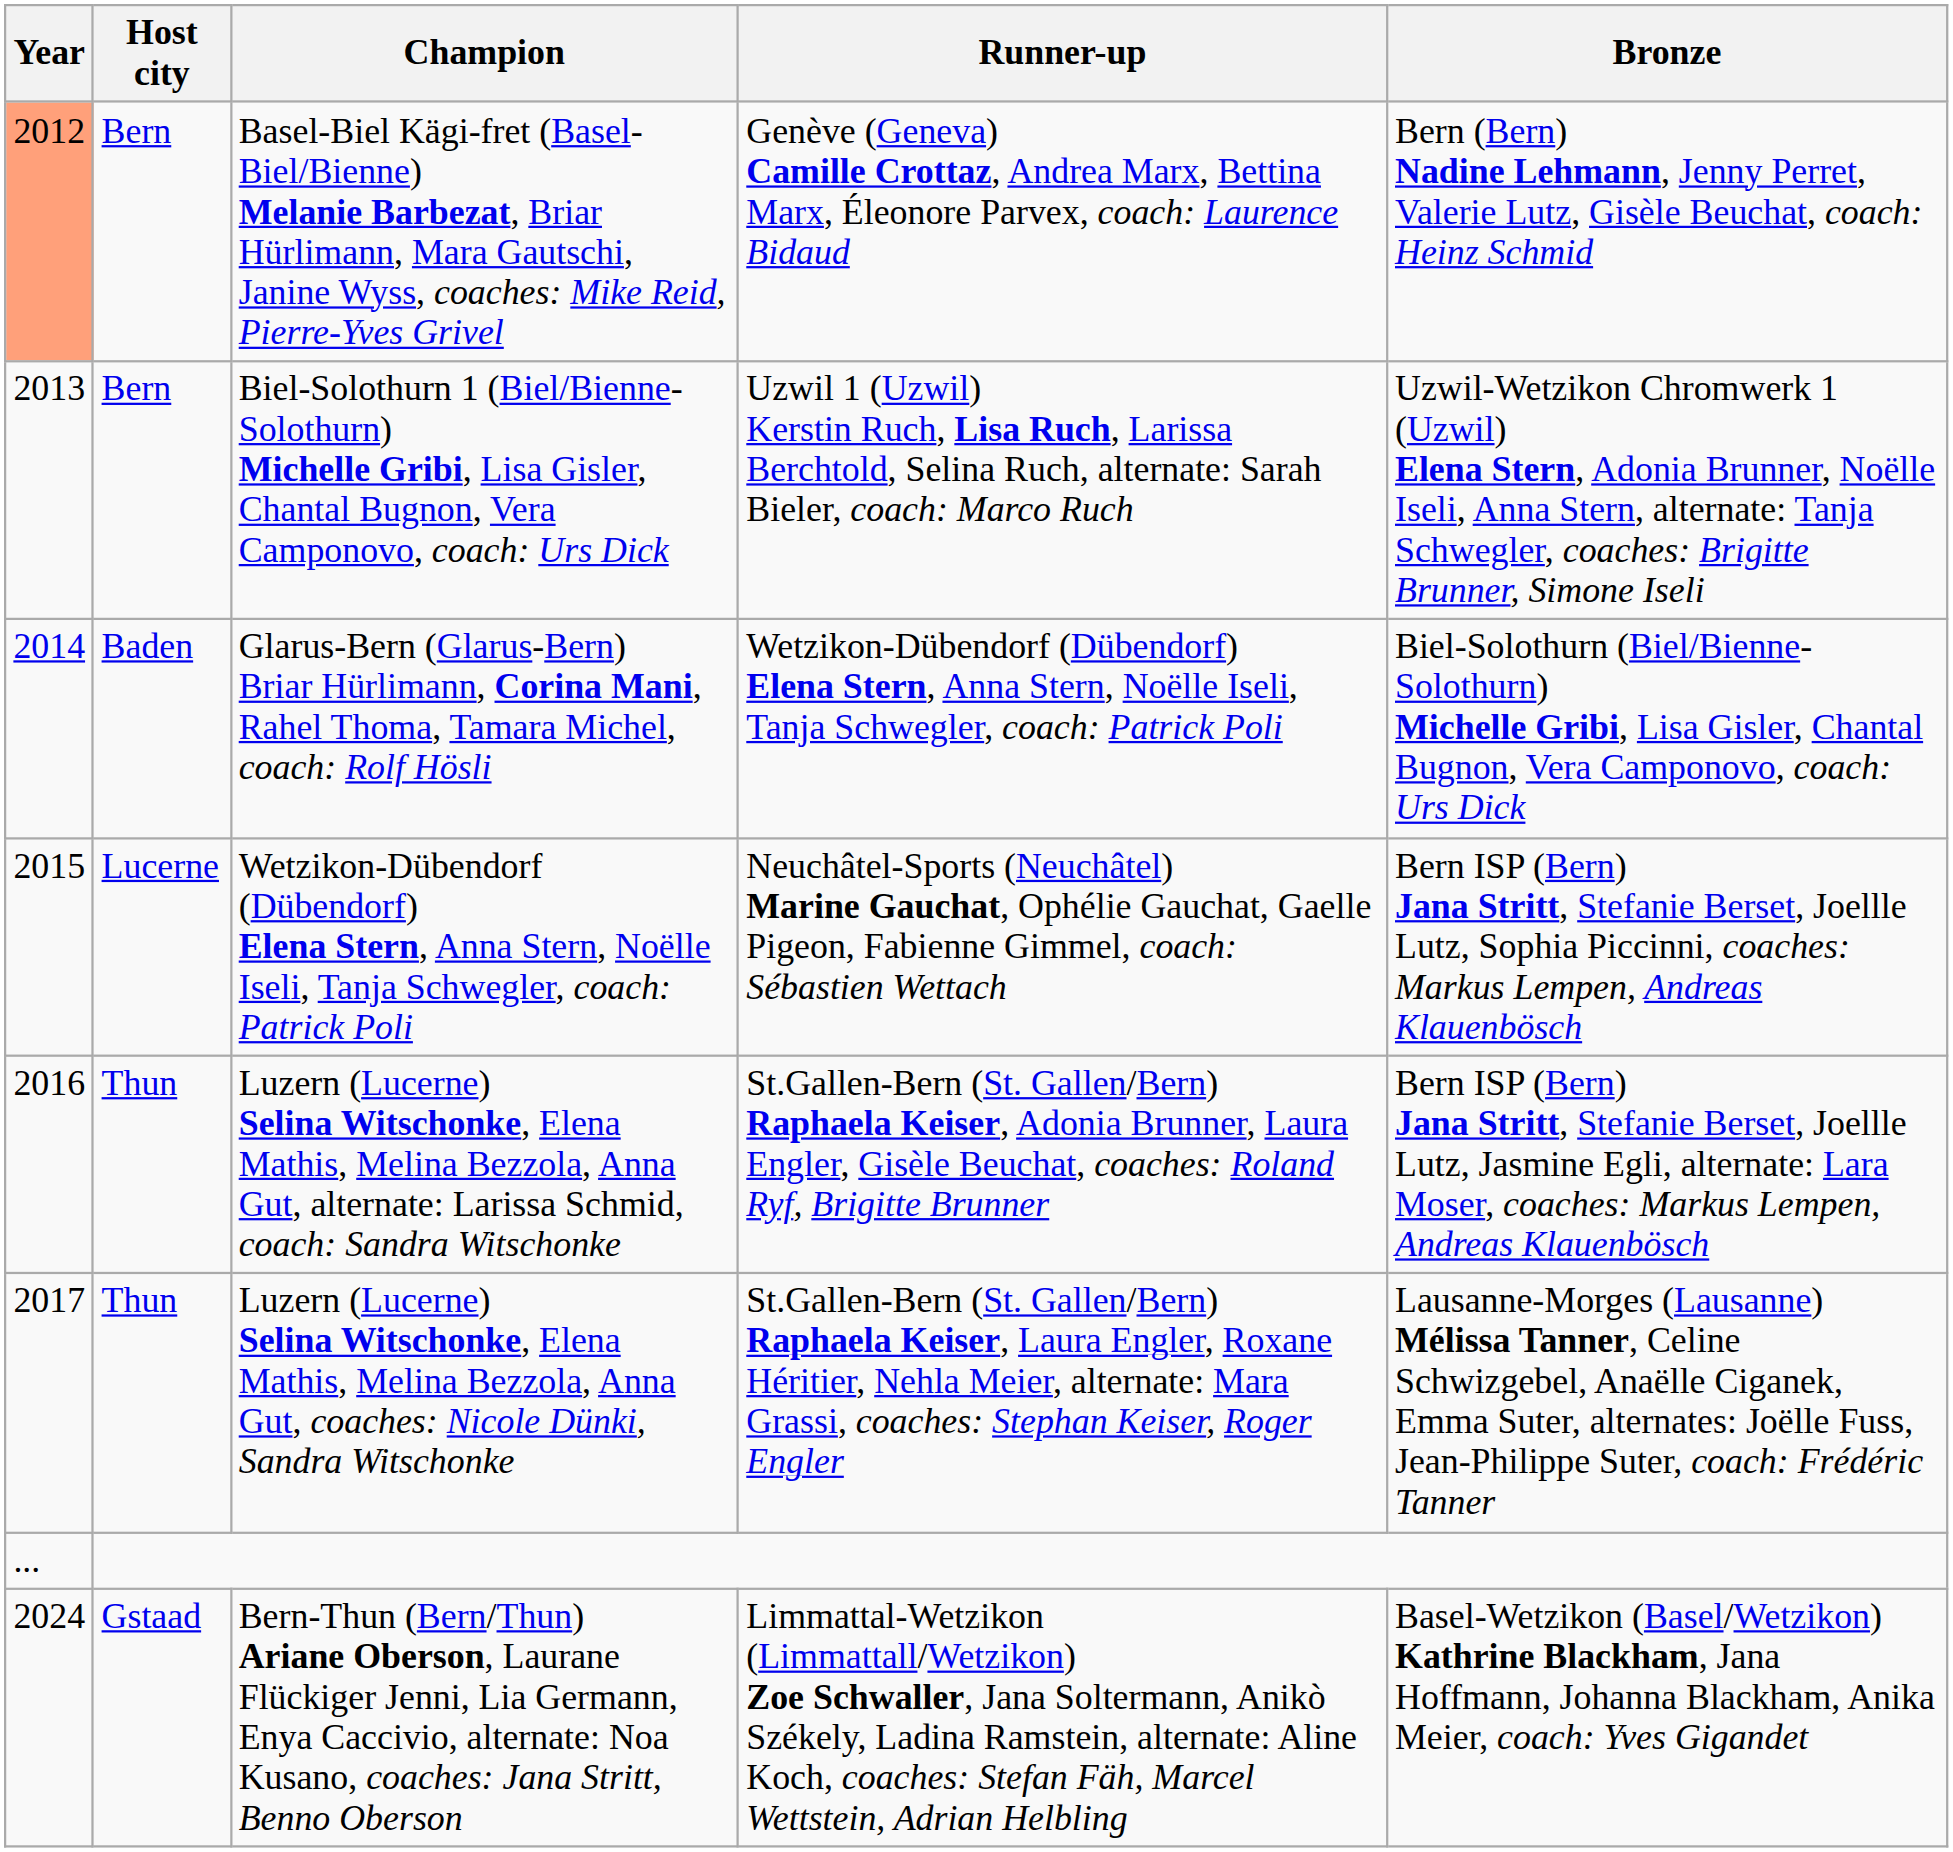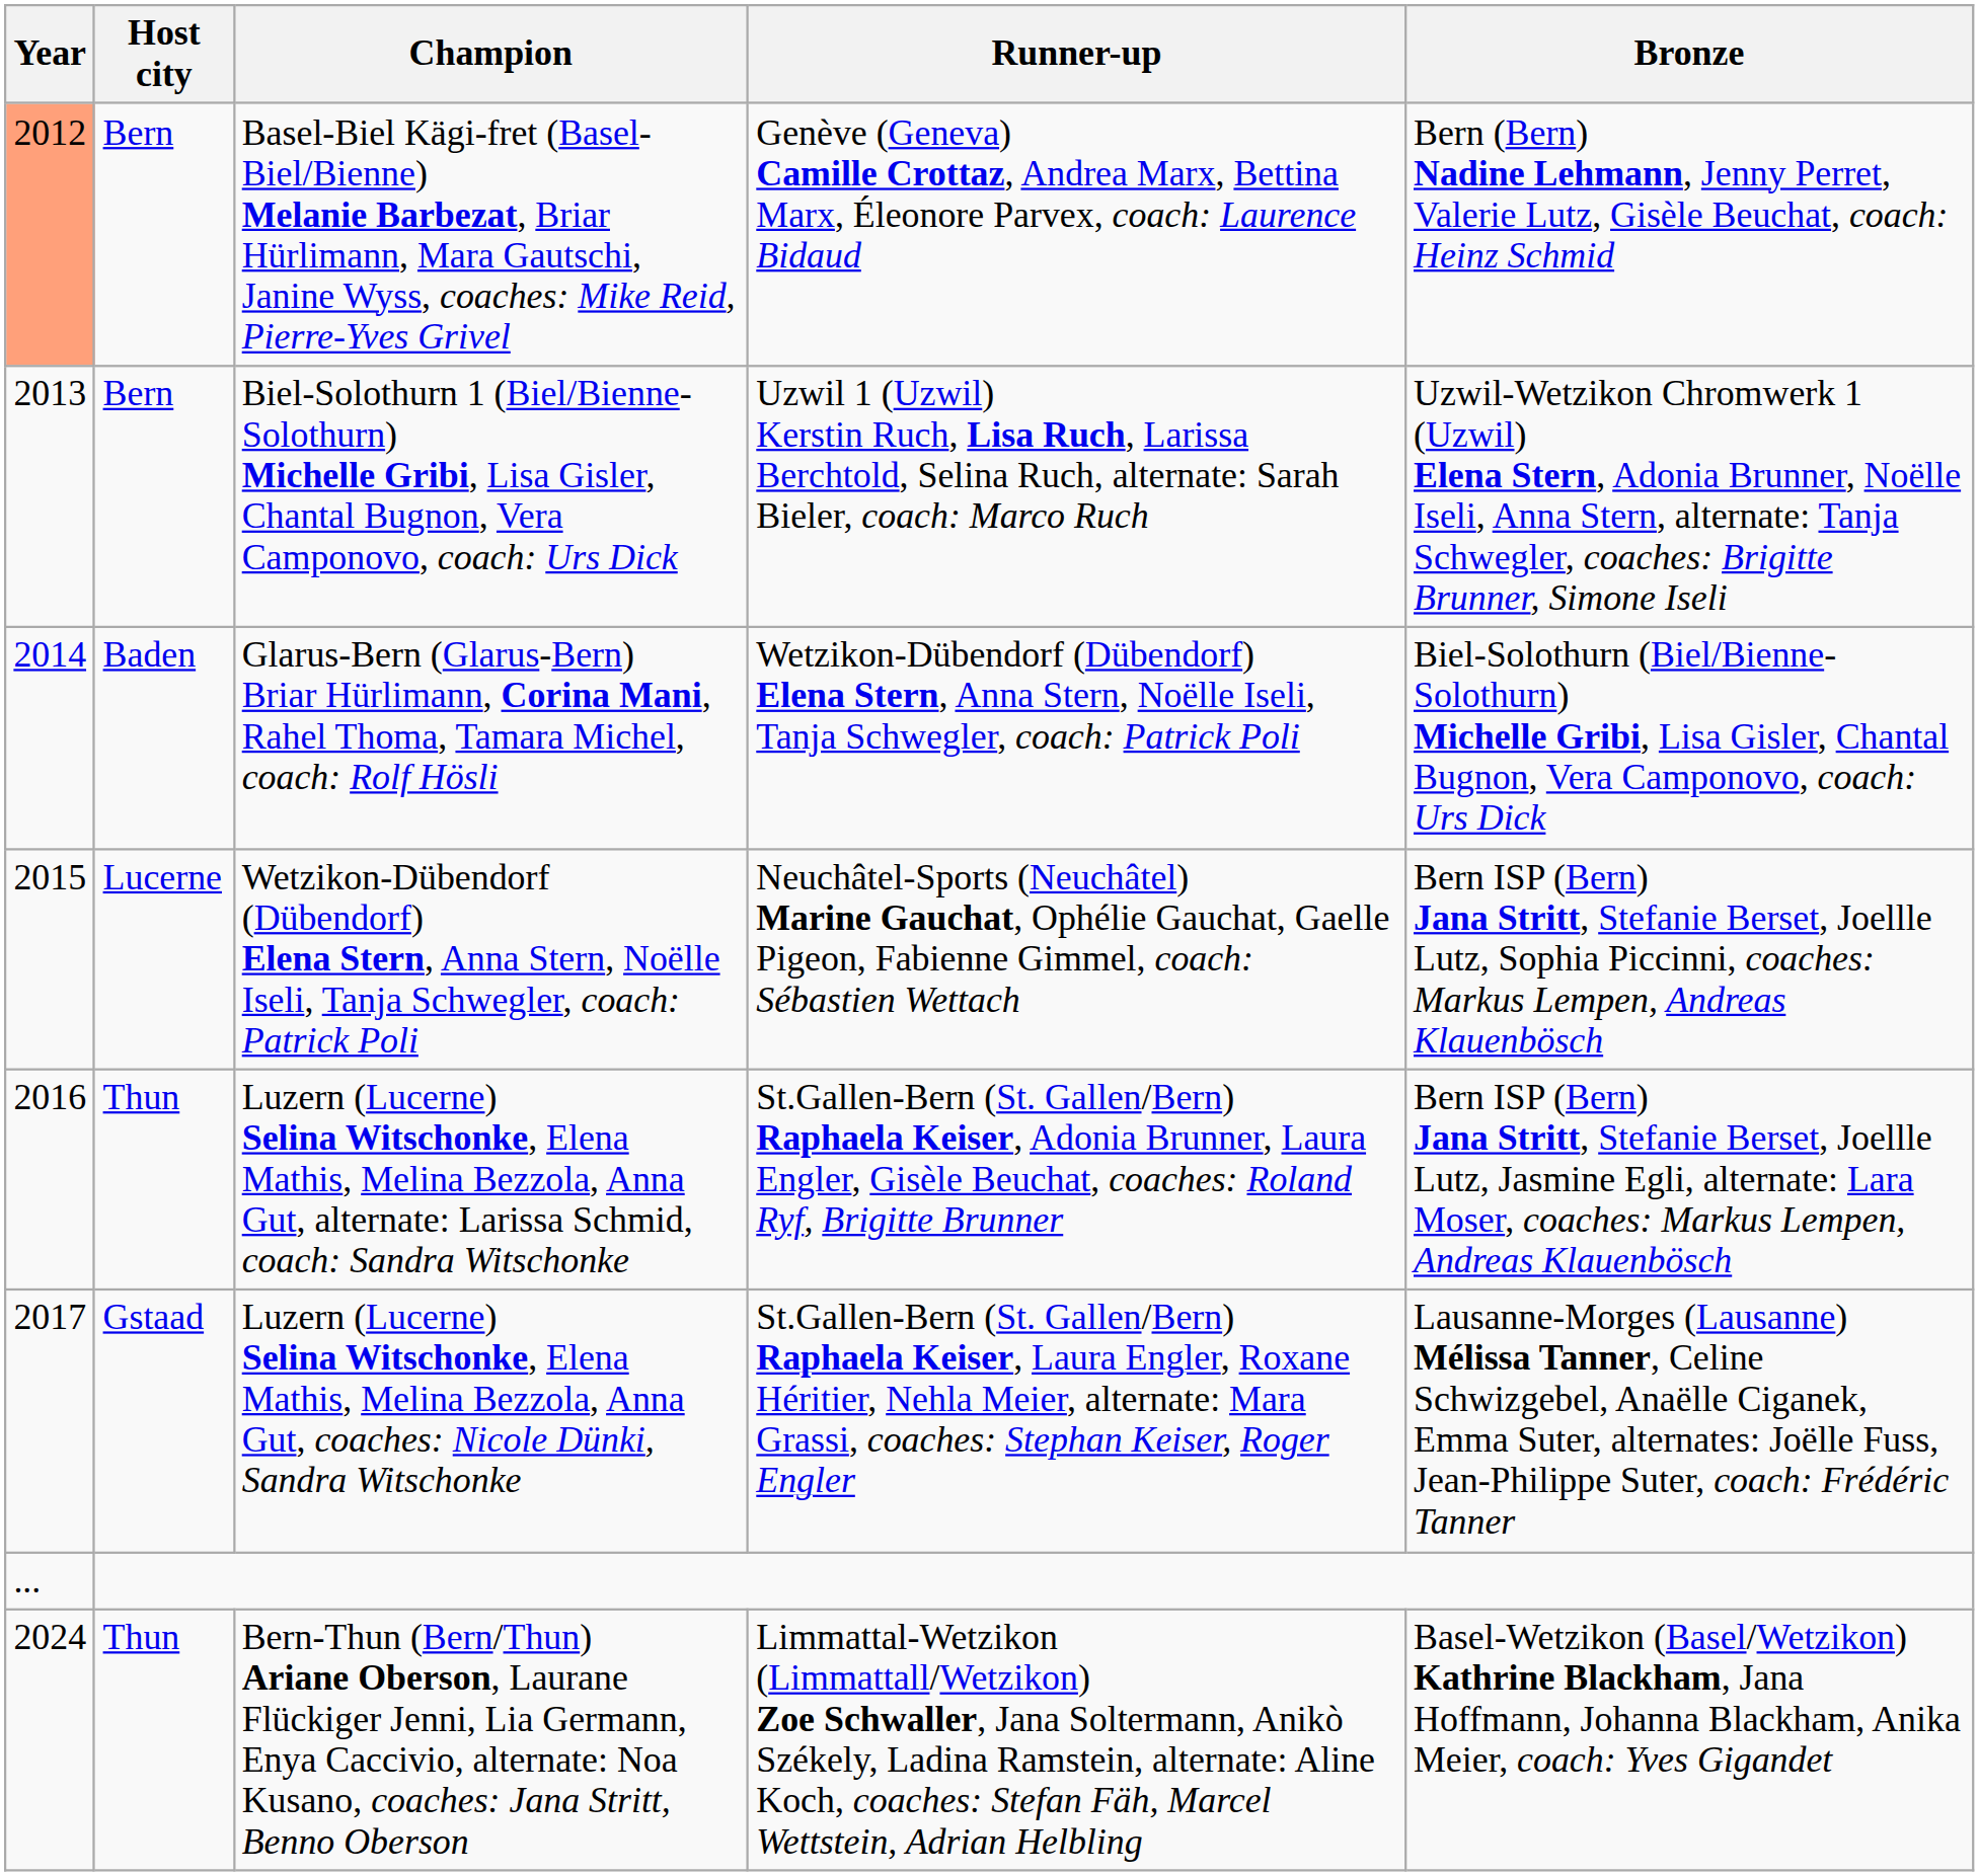row 7 | Host city: Thun -> Gstaad
row 9 | Host city: Gstaad -> Thun
